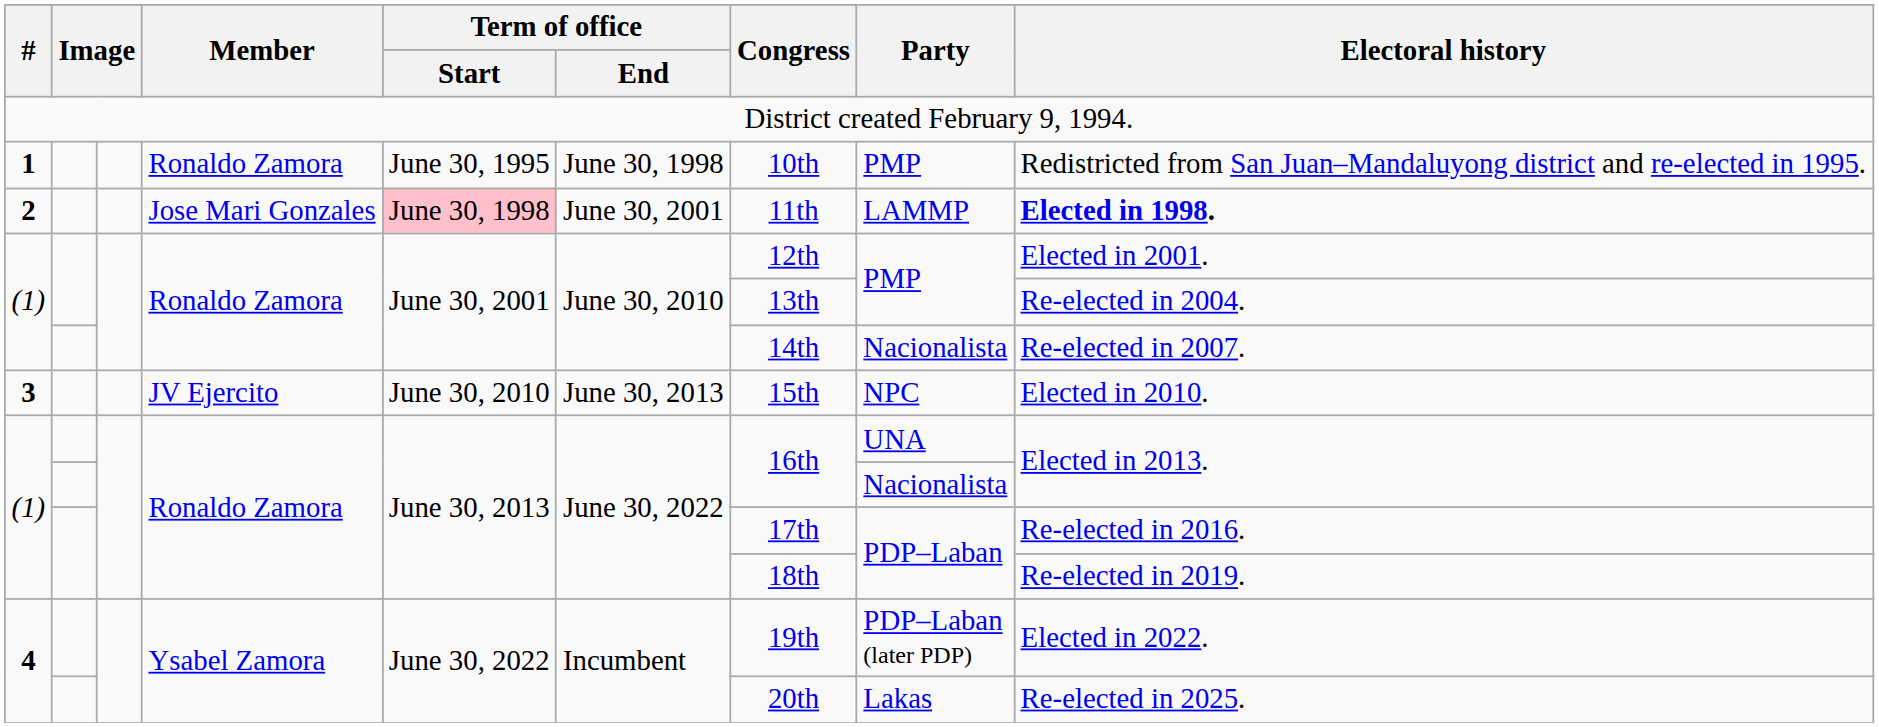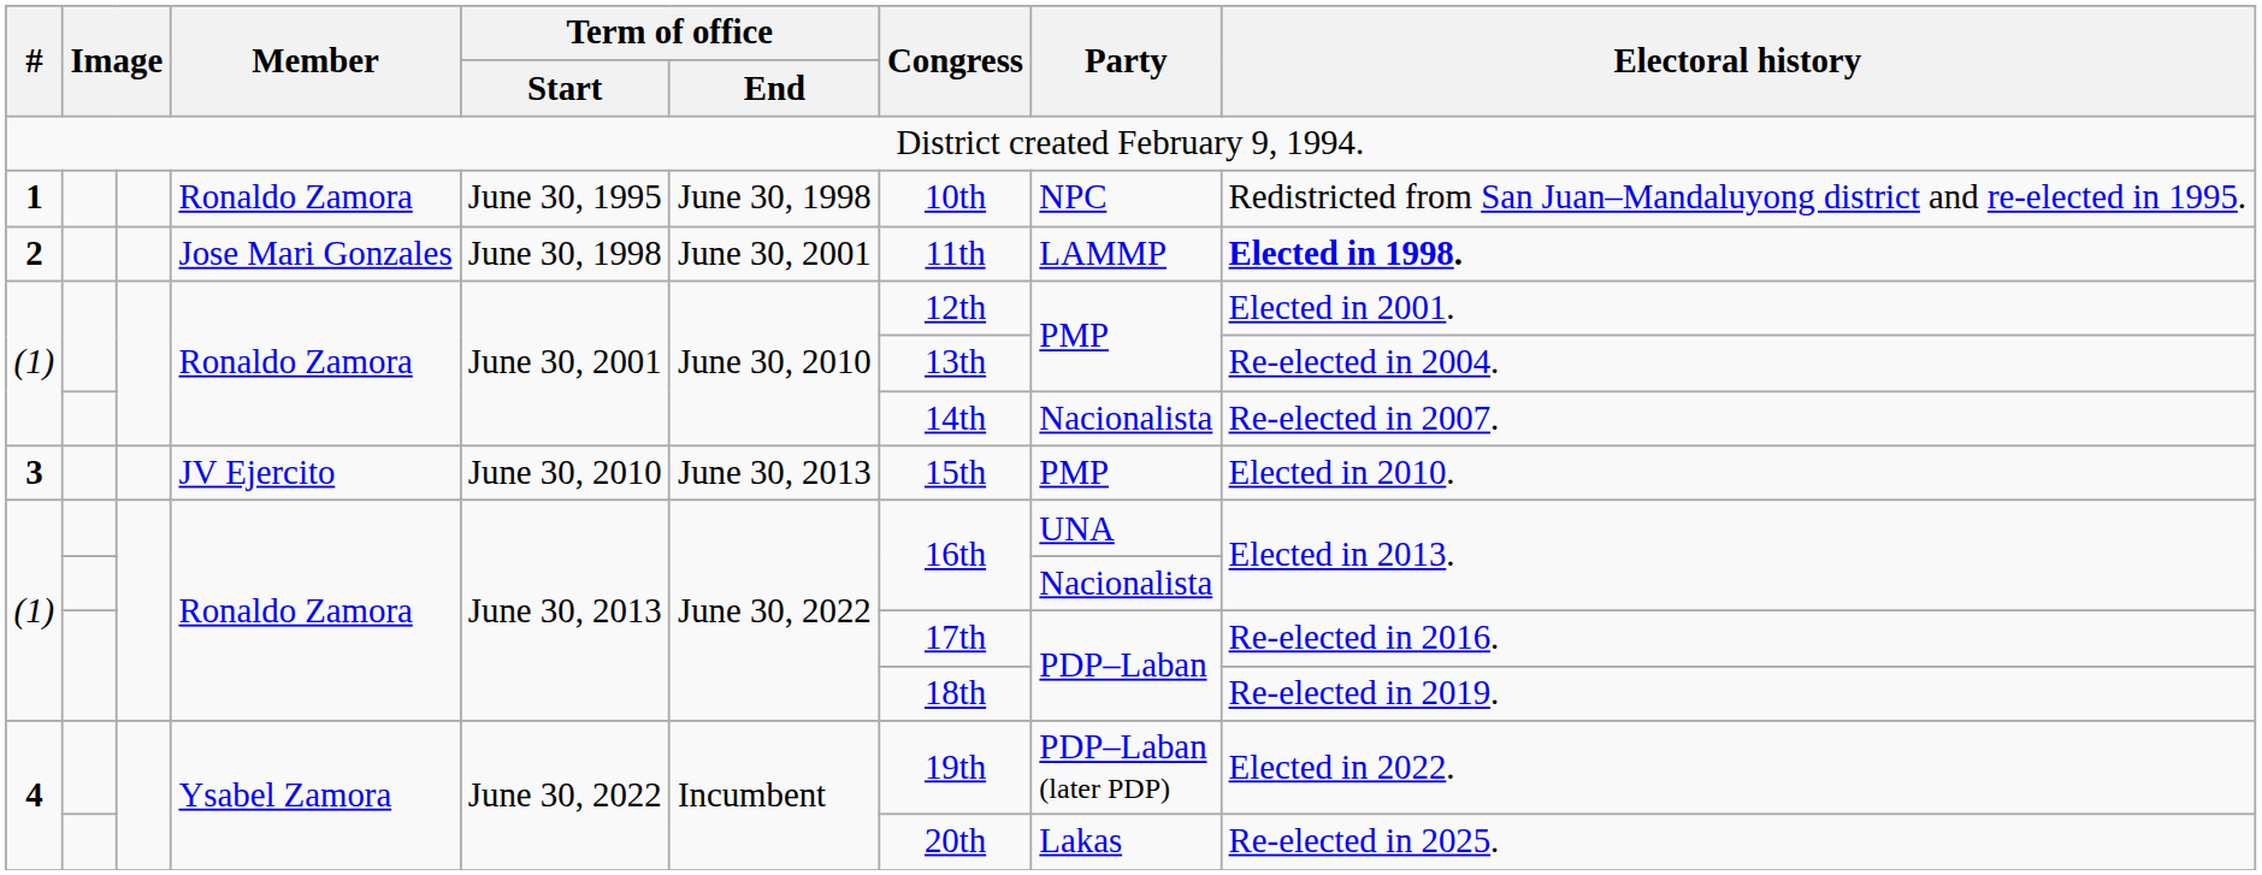1 | Party: PMP -> NPC
2 | Term of office / Start: pink background -> no background
3 | Party: NPC -> PMP
